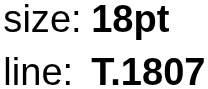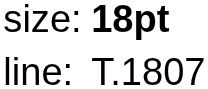line: | column 2: bold -> normal
